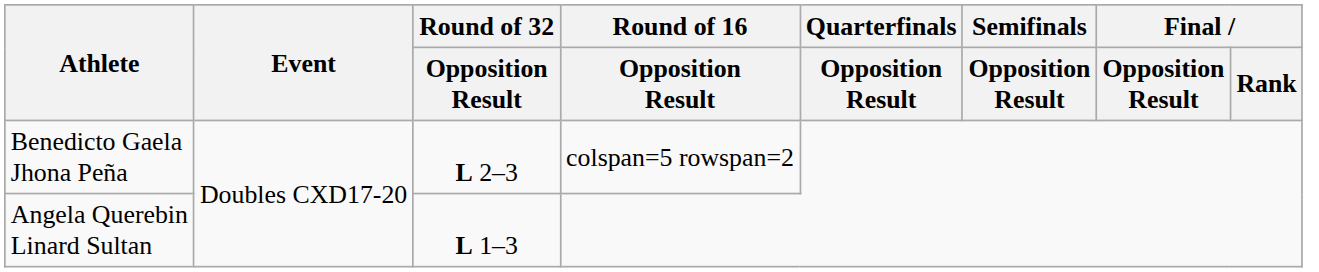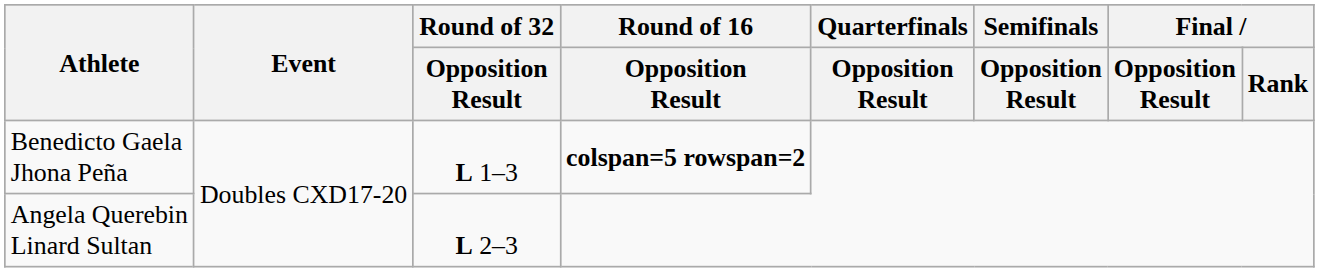Benedicto Gaela Jhona Peña | Round of 32 / Opposition Result: L 2–3 -> L 1–3
Benedicto Gaela Jhona Peña | Round of 16 / Opposition Result: normal -> bold
Angela Querebin Linard Sultan | Round of 32 / Opposition Result: L 1–3 -> L 2–3
